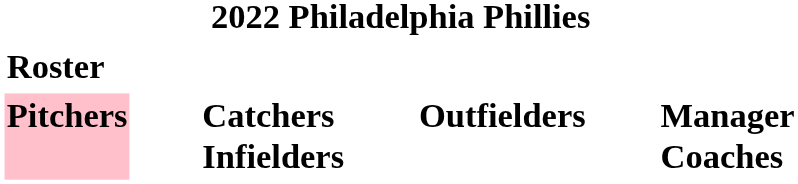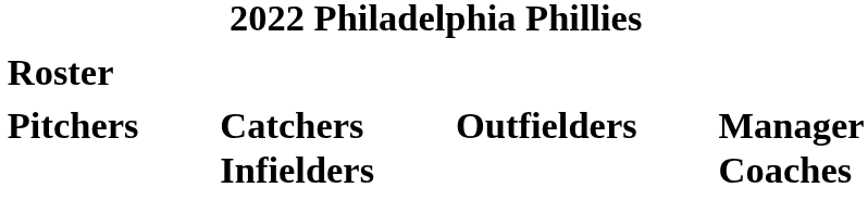Pitchers | column 1: pink background -> no background
